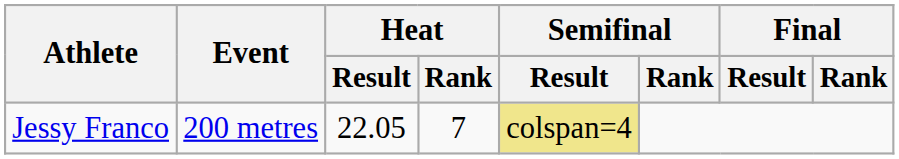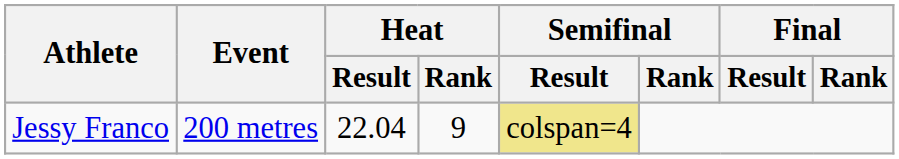Jessy Franco | Heat / Result: 22.05 -> 22.04
Jessy Franco | Heat / Rank: 7 -> 9
